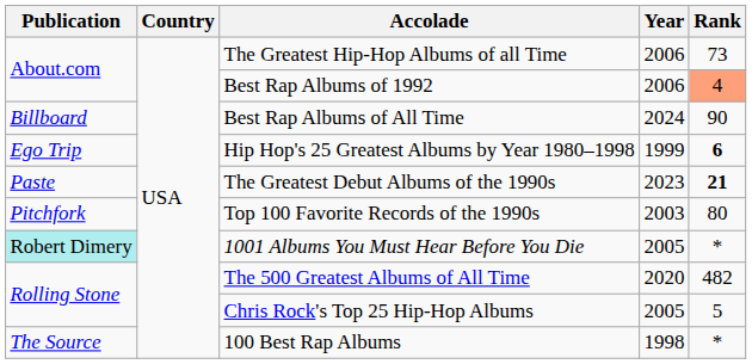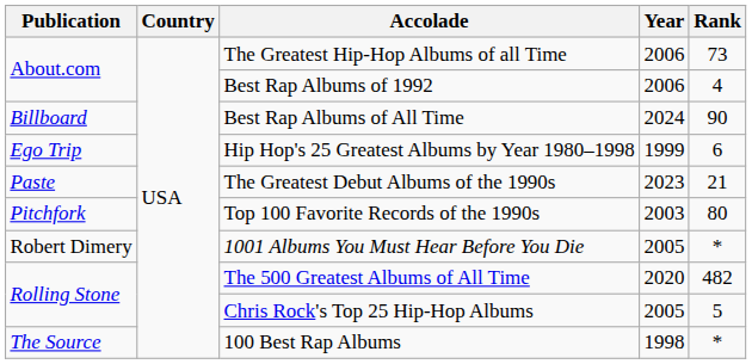Best Rap Albums of 1992 | Rank: lightsalmon background -> no background
Hip Hop's 25 Greatest Albums by Year 1980–1998 | Rank: bold -> normal
The Greatest Debut Albums of the 1990s | Rank: bold -> normal
1001 Albums You Must Hear Before You Die | Publication: paleturquoise background -> no background
